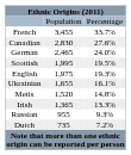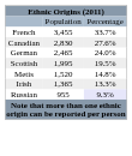- row: English | 1,975 | 19.3%
- row: Ukrainian | 1,655 | 16.1%
Russian | column 3: no background -> lavender background
- row: Dutch | 735 | 7.2%
